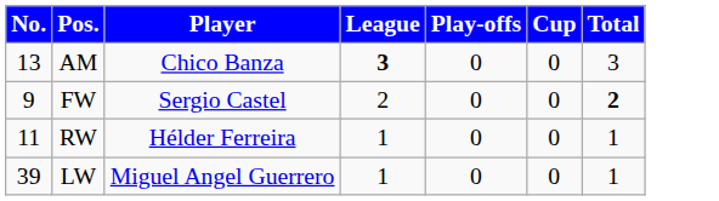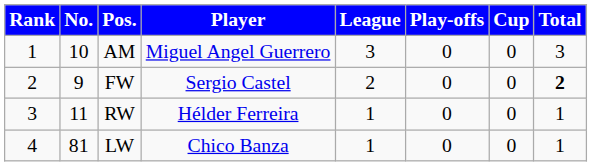+ column: Rank | 1 | 2 | 3 | 4
AM | No.: 13 -> 10
AM | Player: Chico Banza -> Miguel Angel Guerrero
AM | League: bold -> normal
LW | No.: 39 -> 81
LW | Player: Miguel Angel Guerrero -> Chico Banza
